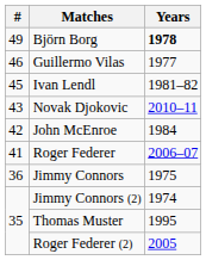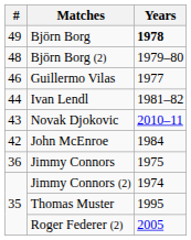+ row: 48 | Björn Borg (2) | 1979–80
Ivan Lendl | #: 45 -> 44
- row: 41 | Roger Federer | 2006–07
